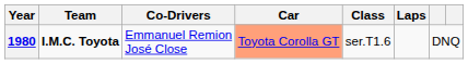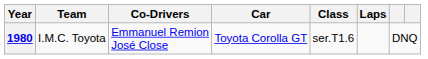1980 | Team: bold -> normal
1980 | Car: lightsalmon background -> no background
